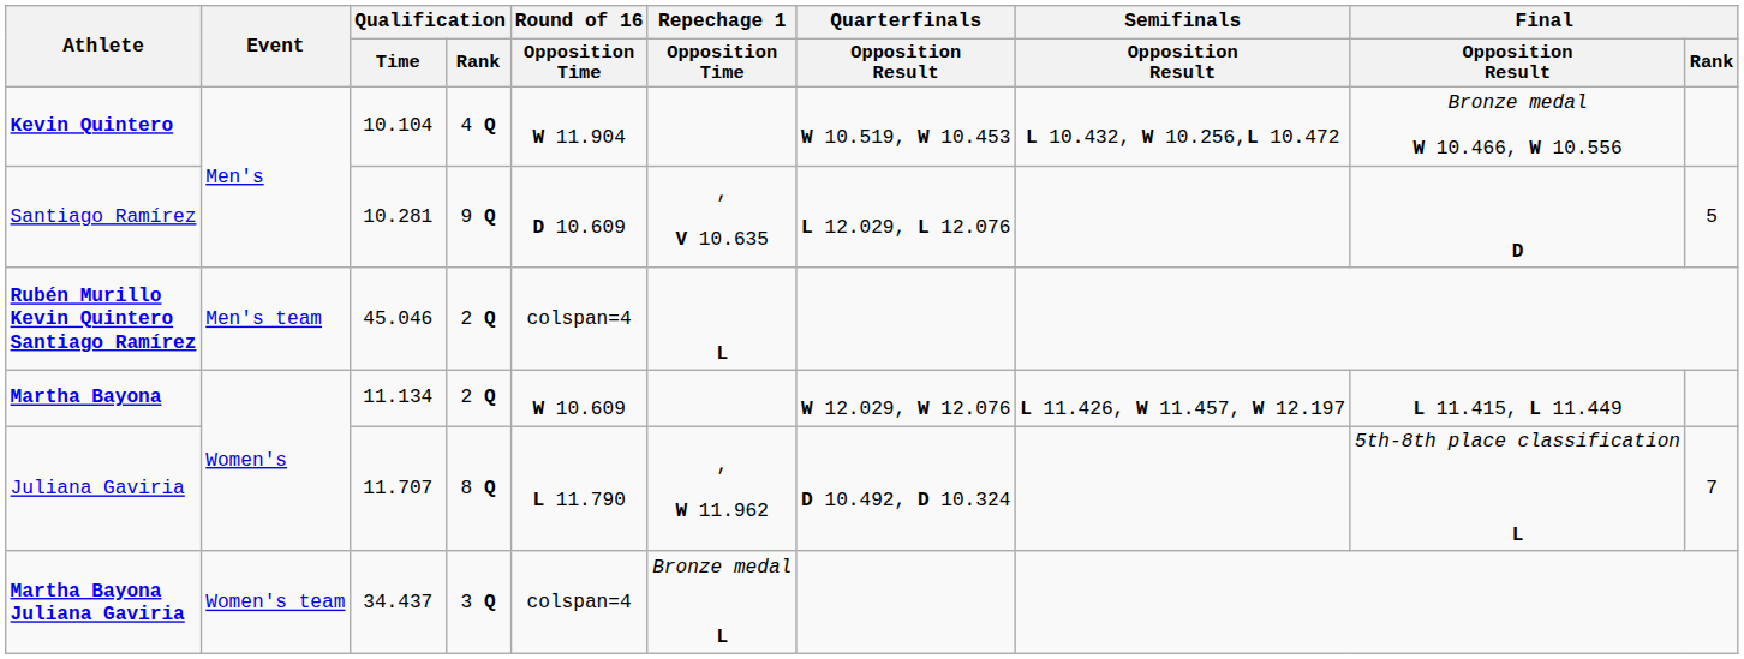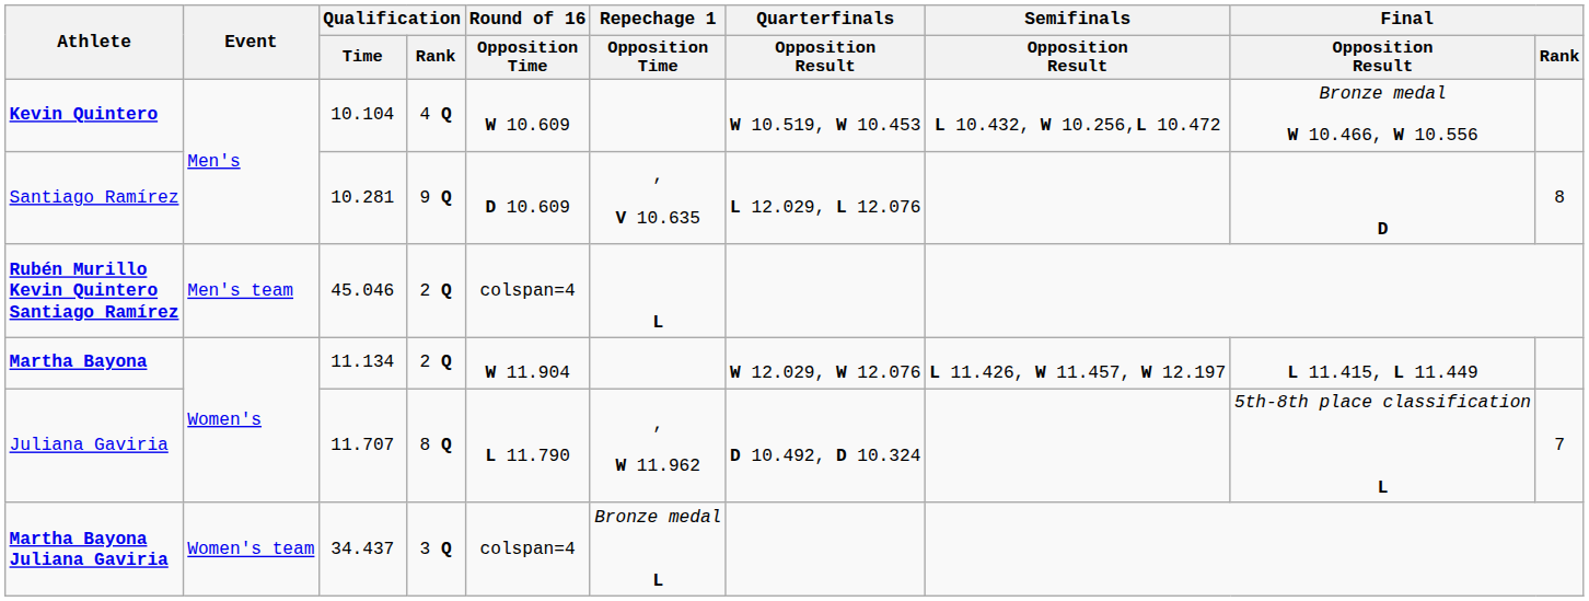Kevin Quintero | Round of 16 / Opposition Time: W 11.904 -> W 10.609
Santiago Ramírez | Final / Rank: 5 -> 8
Martha Bayona | Round of 16 / Opposition Time: W 10.609 -> W 11.904
